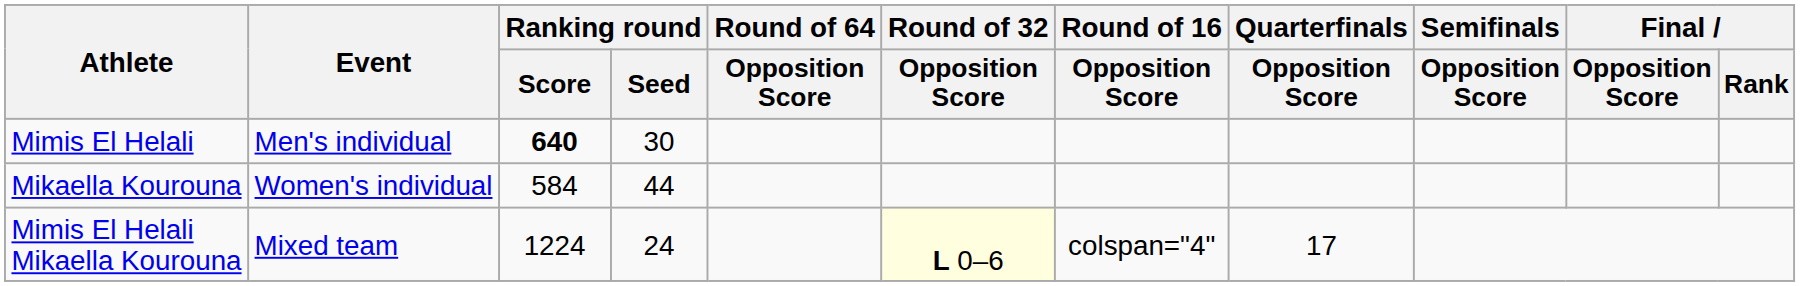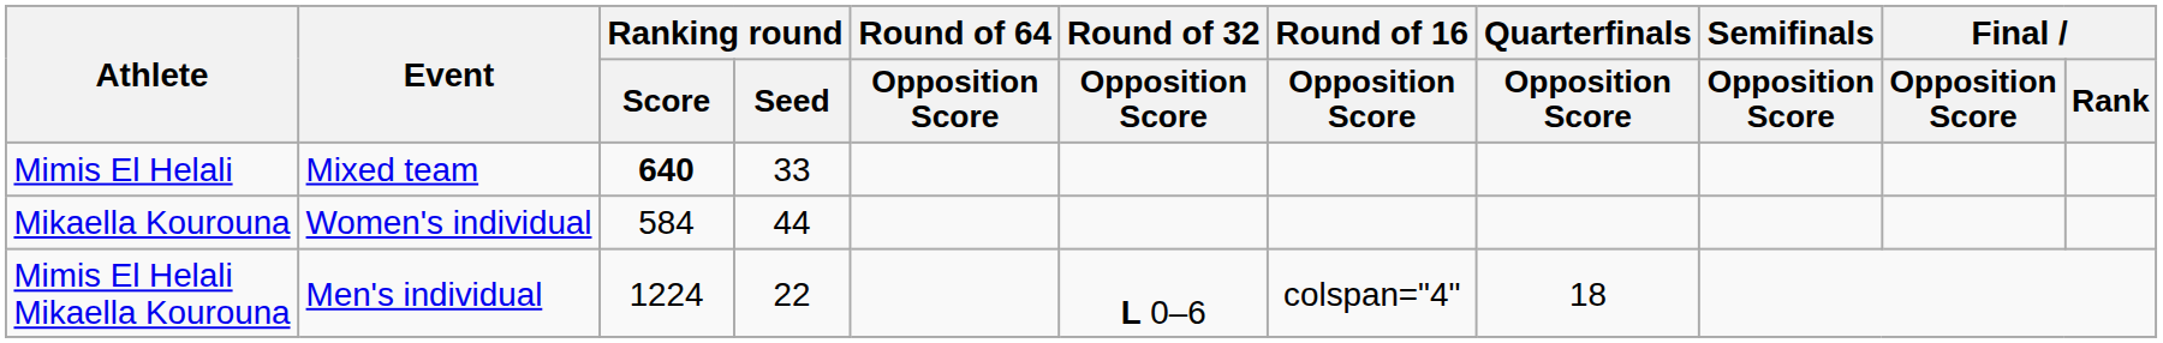Mimis El Helali | Event: Men's individual -> Mixed team
Mimis El Helali | Ranking round / Seed: 30 -> 33
Mimis El Helali Mikaella Kourouna | Event: Mixed team -> Men's individual
Mimis El Helali Mikaella Kourouna | Ranking round / Seed: 24 -> 22
Mimis El Helali Mikaella Kourouna | Round of 32 / Opposition Score: lightyellow background -> no background
Mimis El Helali Mikaella Kourouna | Quarterfinals / Opposition Score: 17 -> 18
